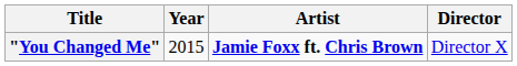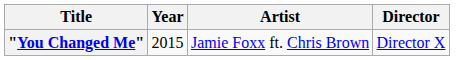"You Changed Me" | Artist: bold -> normal
